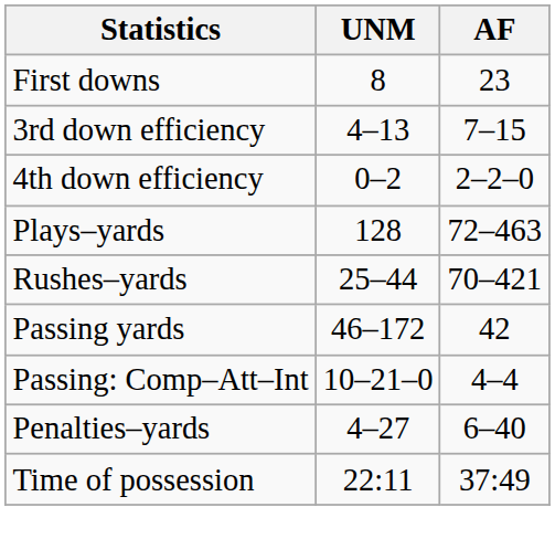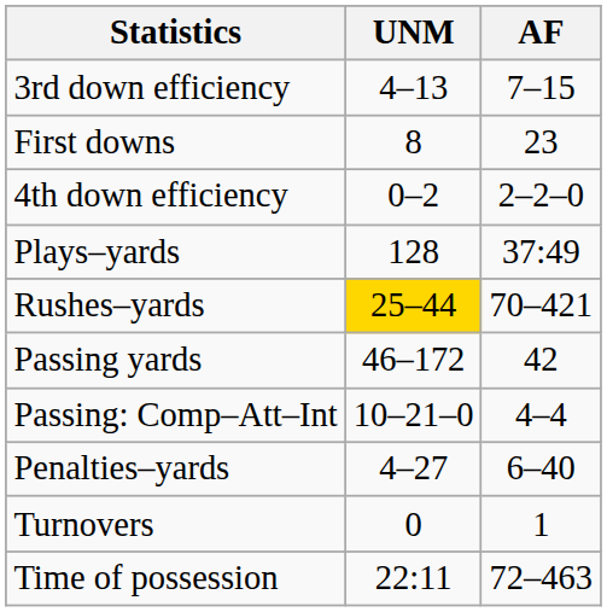rows swapped: First downs <-> 3rd down efficiency
Plays–yards | AF: 72–463 -> 37:49
Rushes–yards | UNM: no background -> gold background
+ row: Turnovers | 0 | 1
Time of possession | AF: 37:49 -> 72–463
